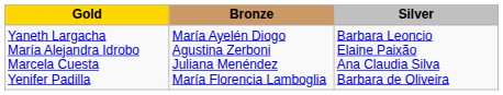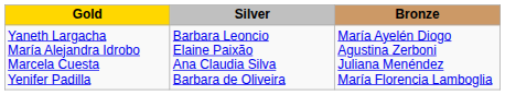columns swapped: Silver <-> Bronze
